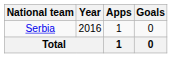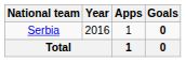Serbia | Goals: normal -> bold
